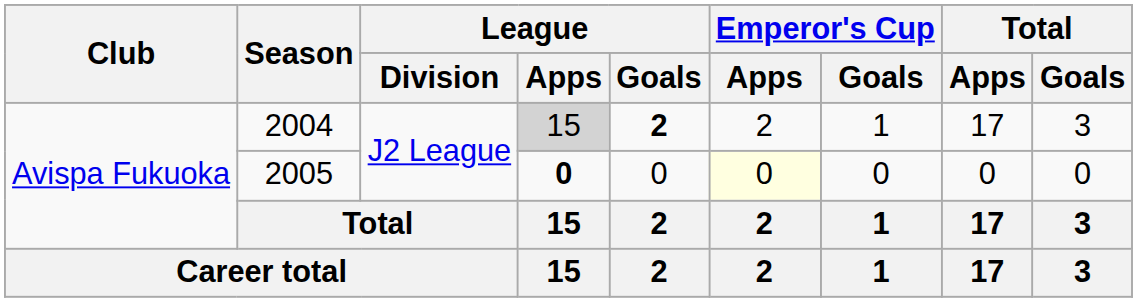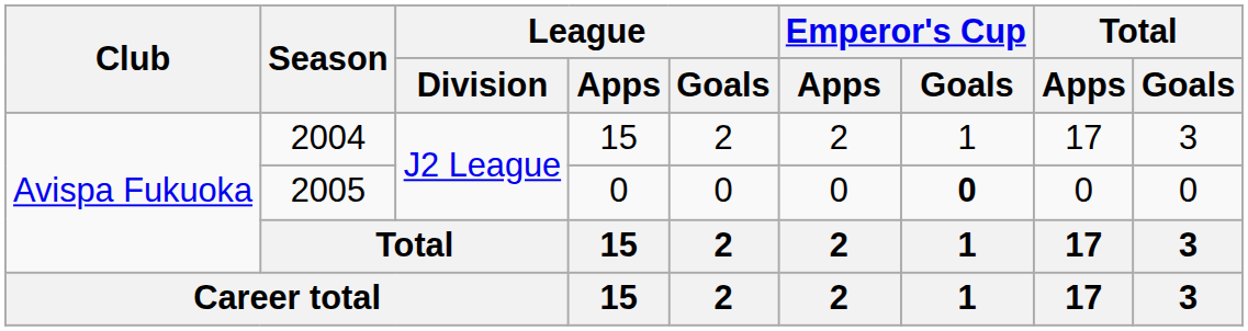2004 | League / Apps: lightgrey background -> no background
2004 | League / Goals: bold -> normal
2005 | League / Apps: bold -> normal
2005 | Emperor's Cup / Apps: lightyellow background -> no background
2005 | Emperor's Cup / Goals: normal -> bold
